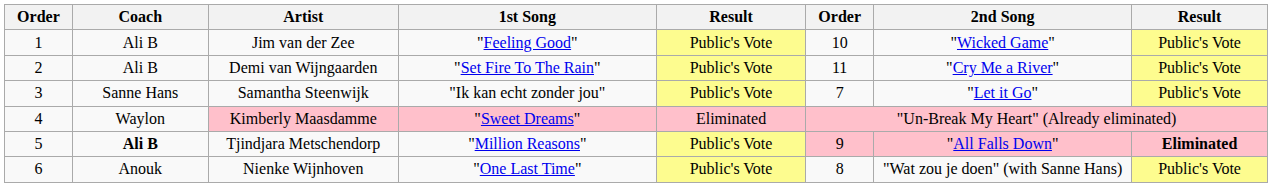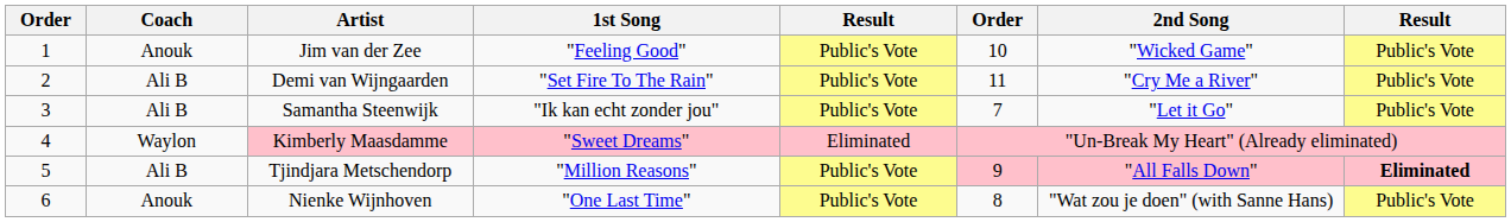Jim van der Zee | Coach: Ali B -> Anouk
Samantha Steenwijk | Coach: Sanne Hans -> Ali B
Tjindjara Metschendorp | Coach: bold -> normal
